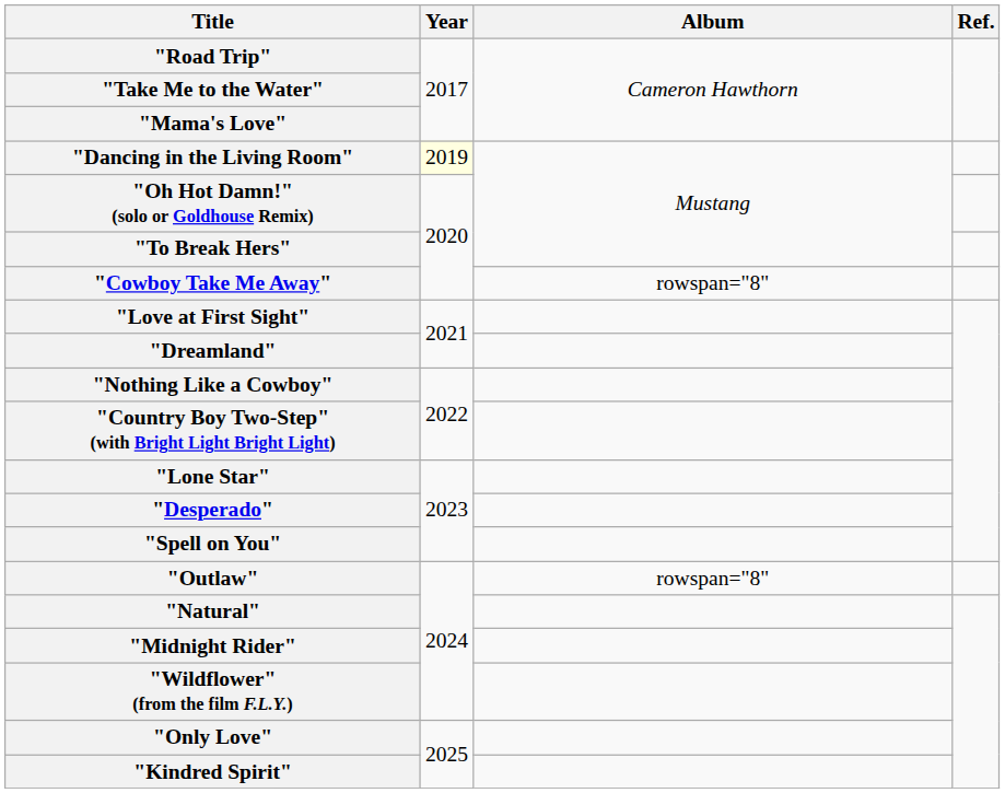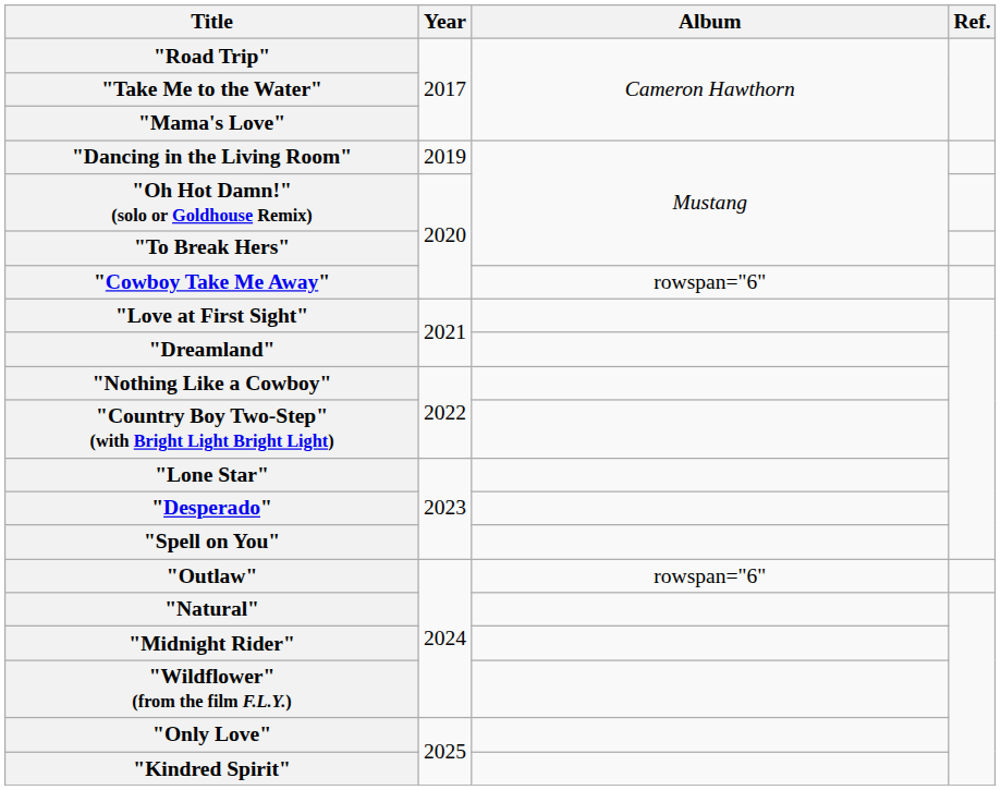"Dancing in the Living Room" | Year: lightyellow background -> no background
"Cowboy Take Me Away" | Album: rowspan="8" -> rowspan="6"
"Outlaw" | Album: rowspan="8" -> rowspan="6"
